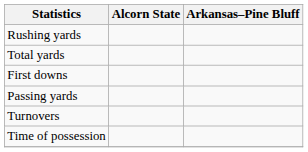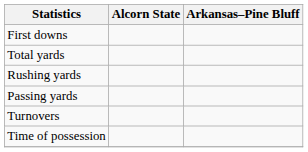rows swapped: First downs <-> Rushing yards
